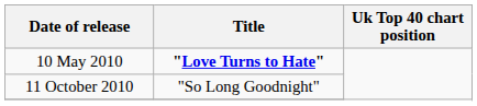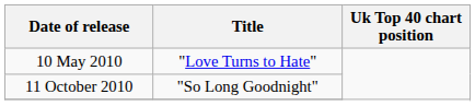10 May 2010 | Title: bold -> normal
